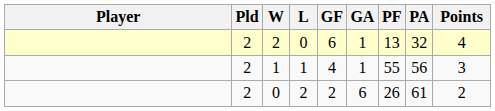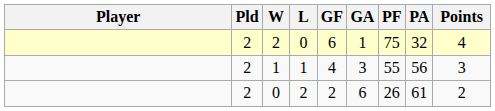row 2 | PF: 13 -> 75
row 3 | GA: 1 -> 3
